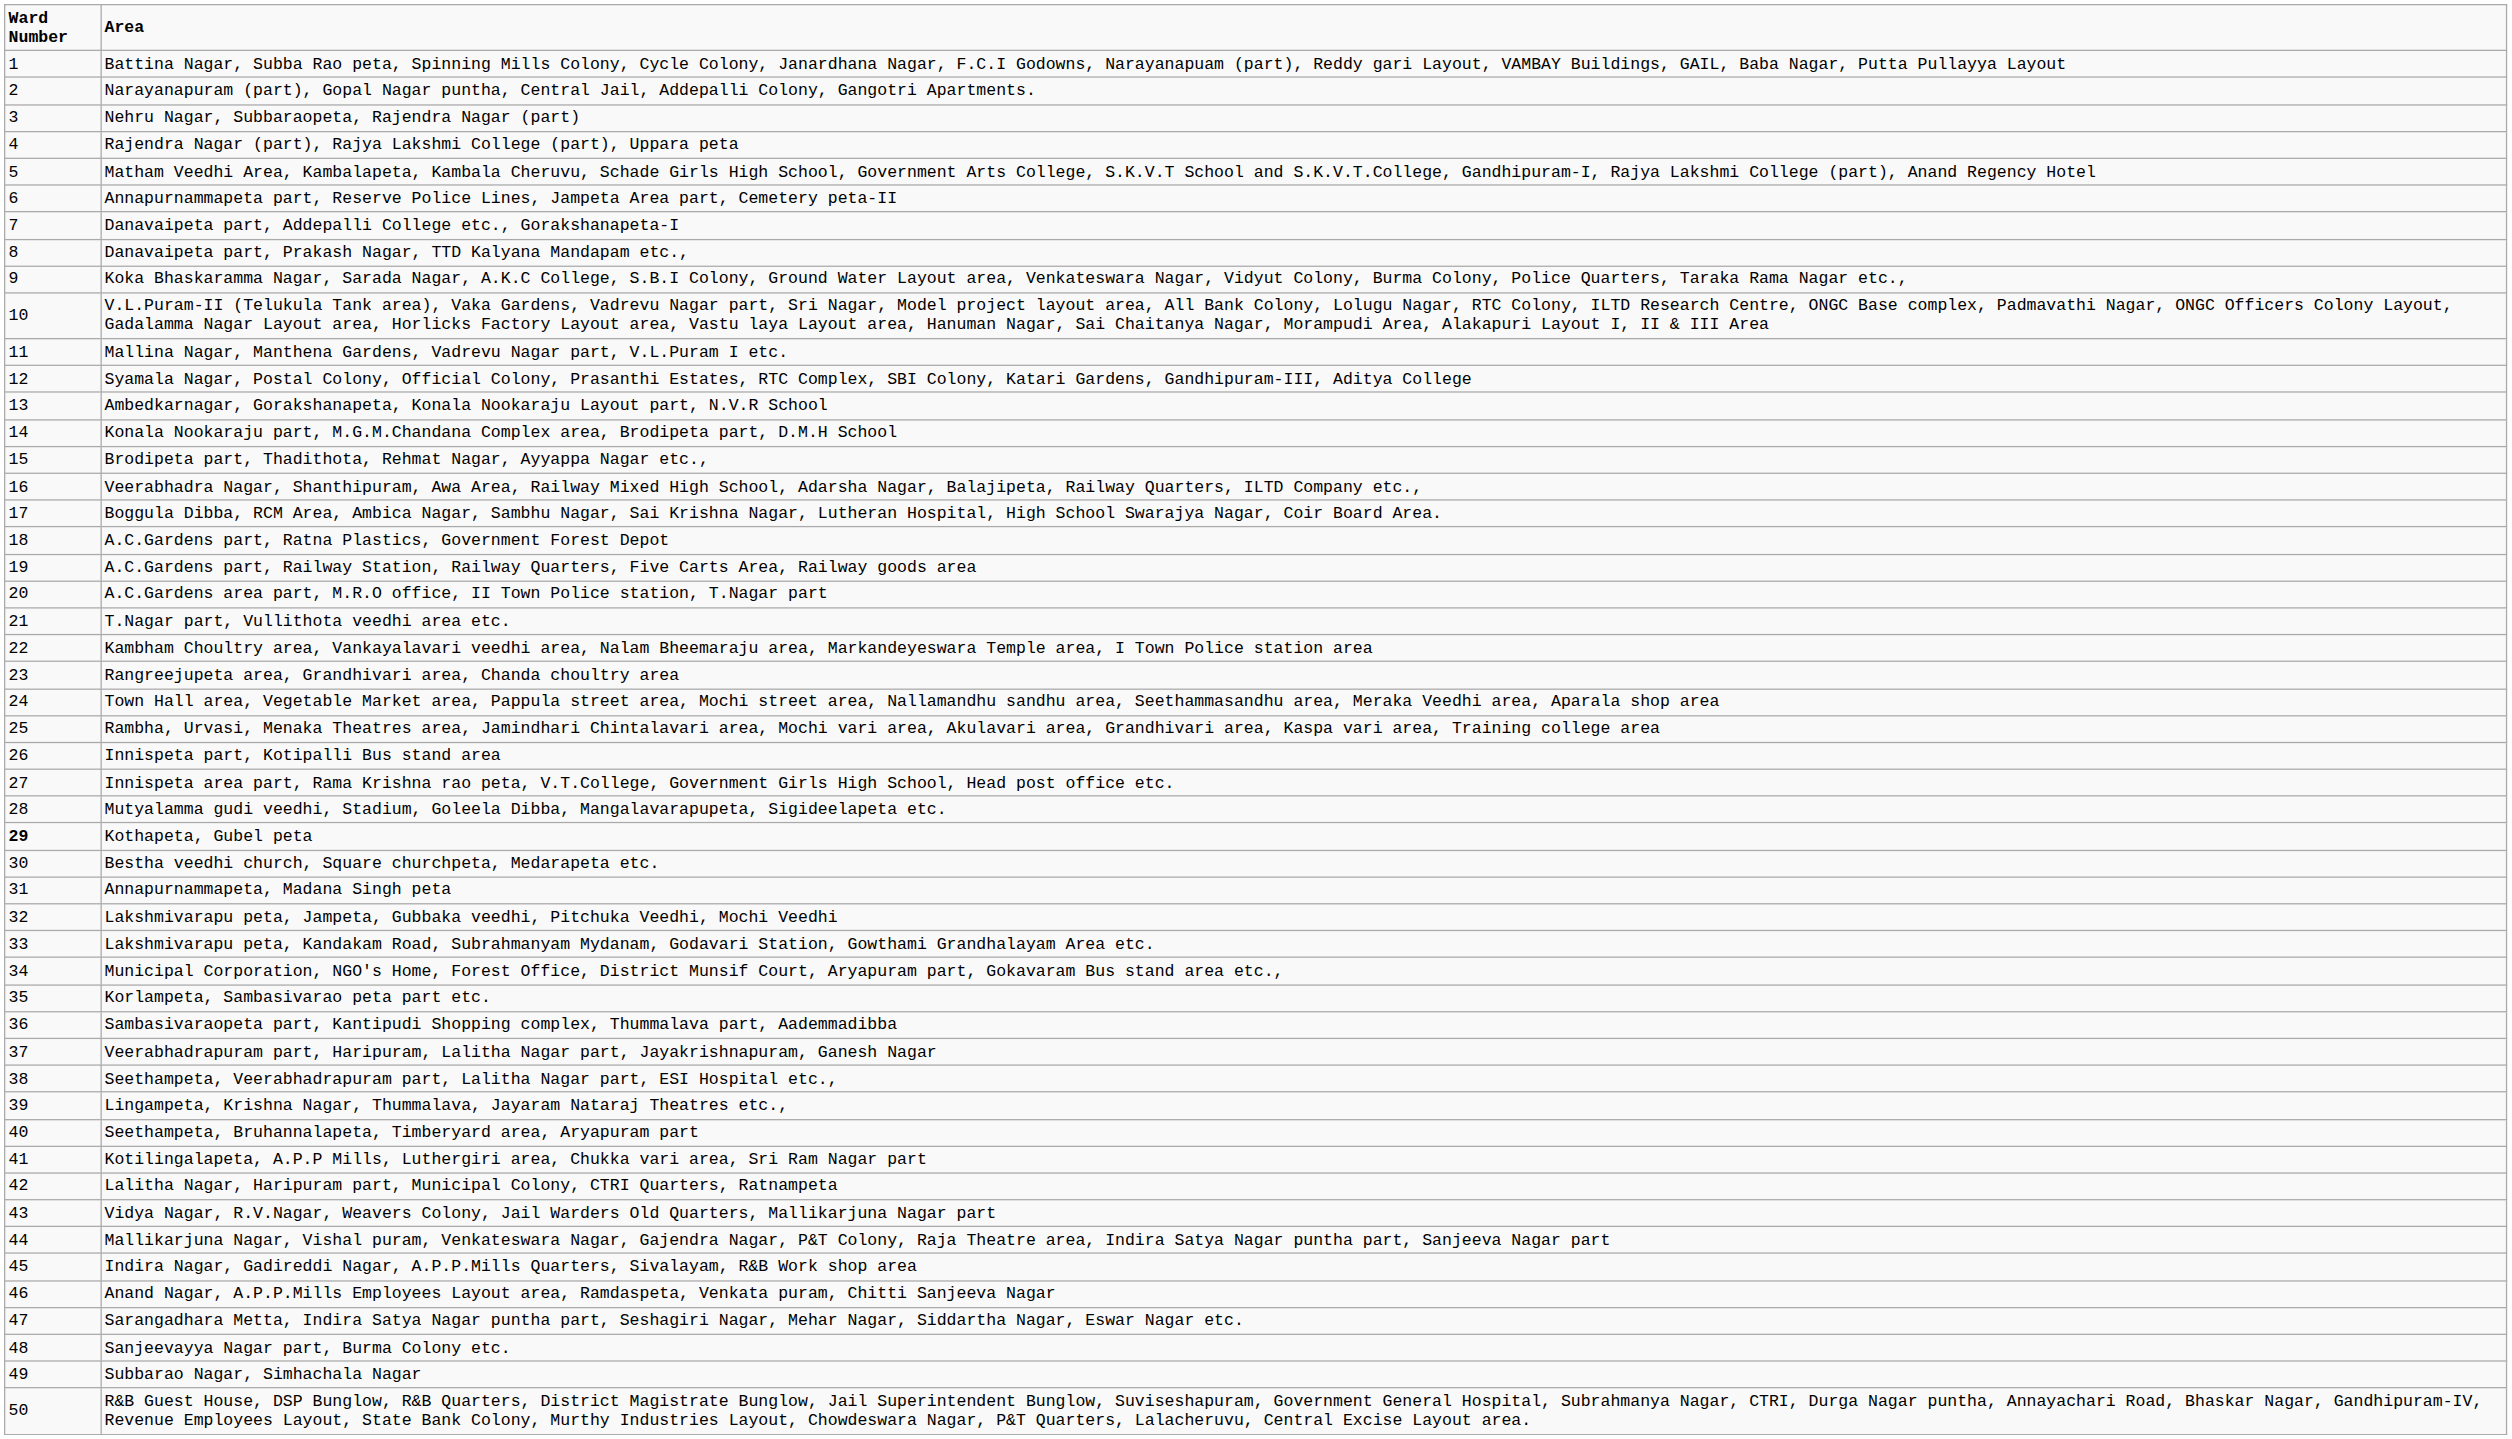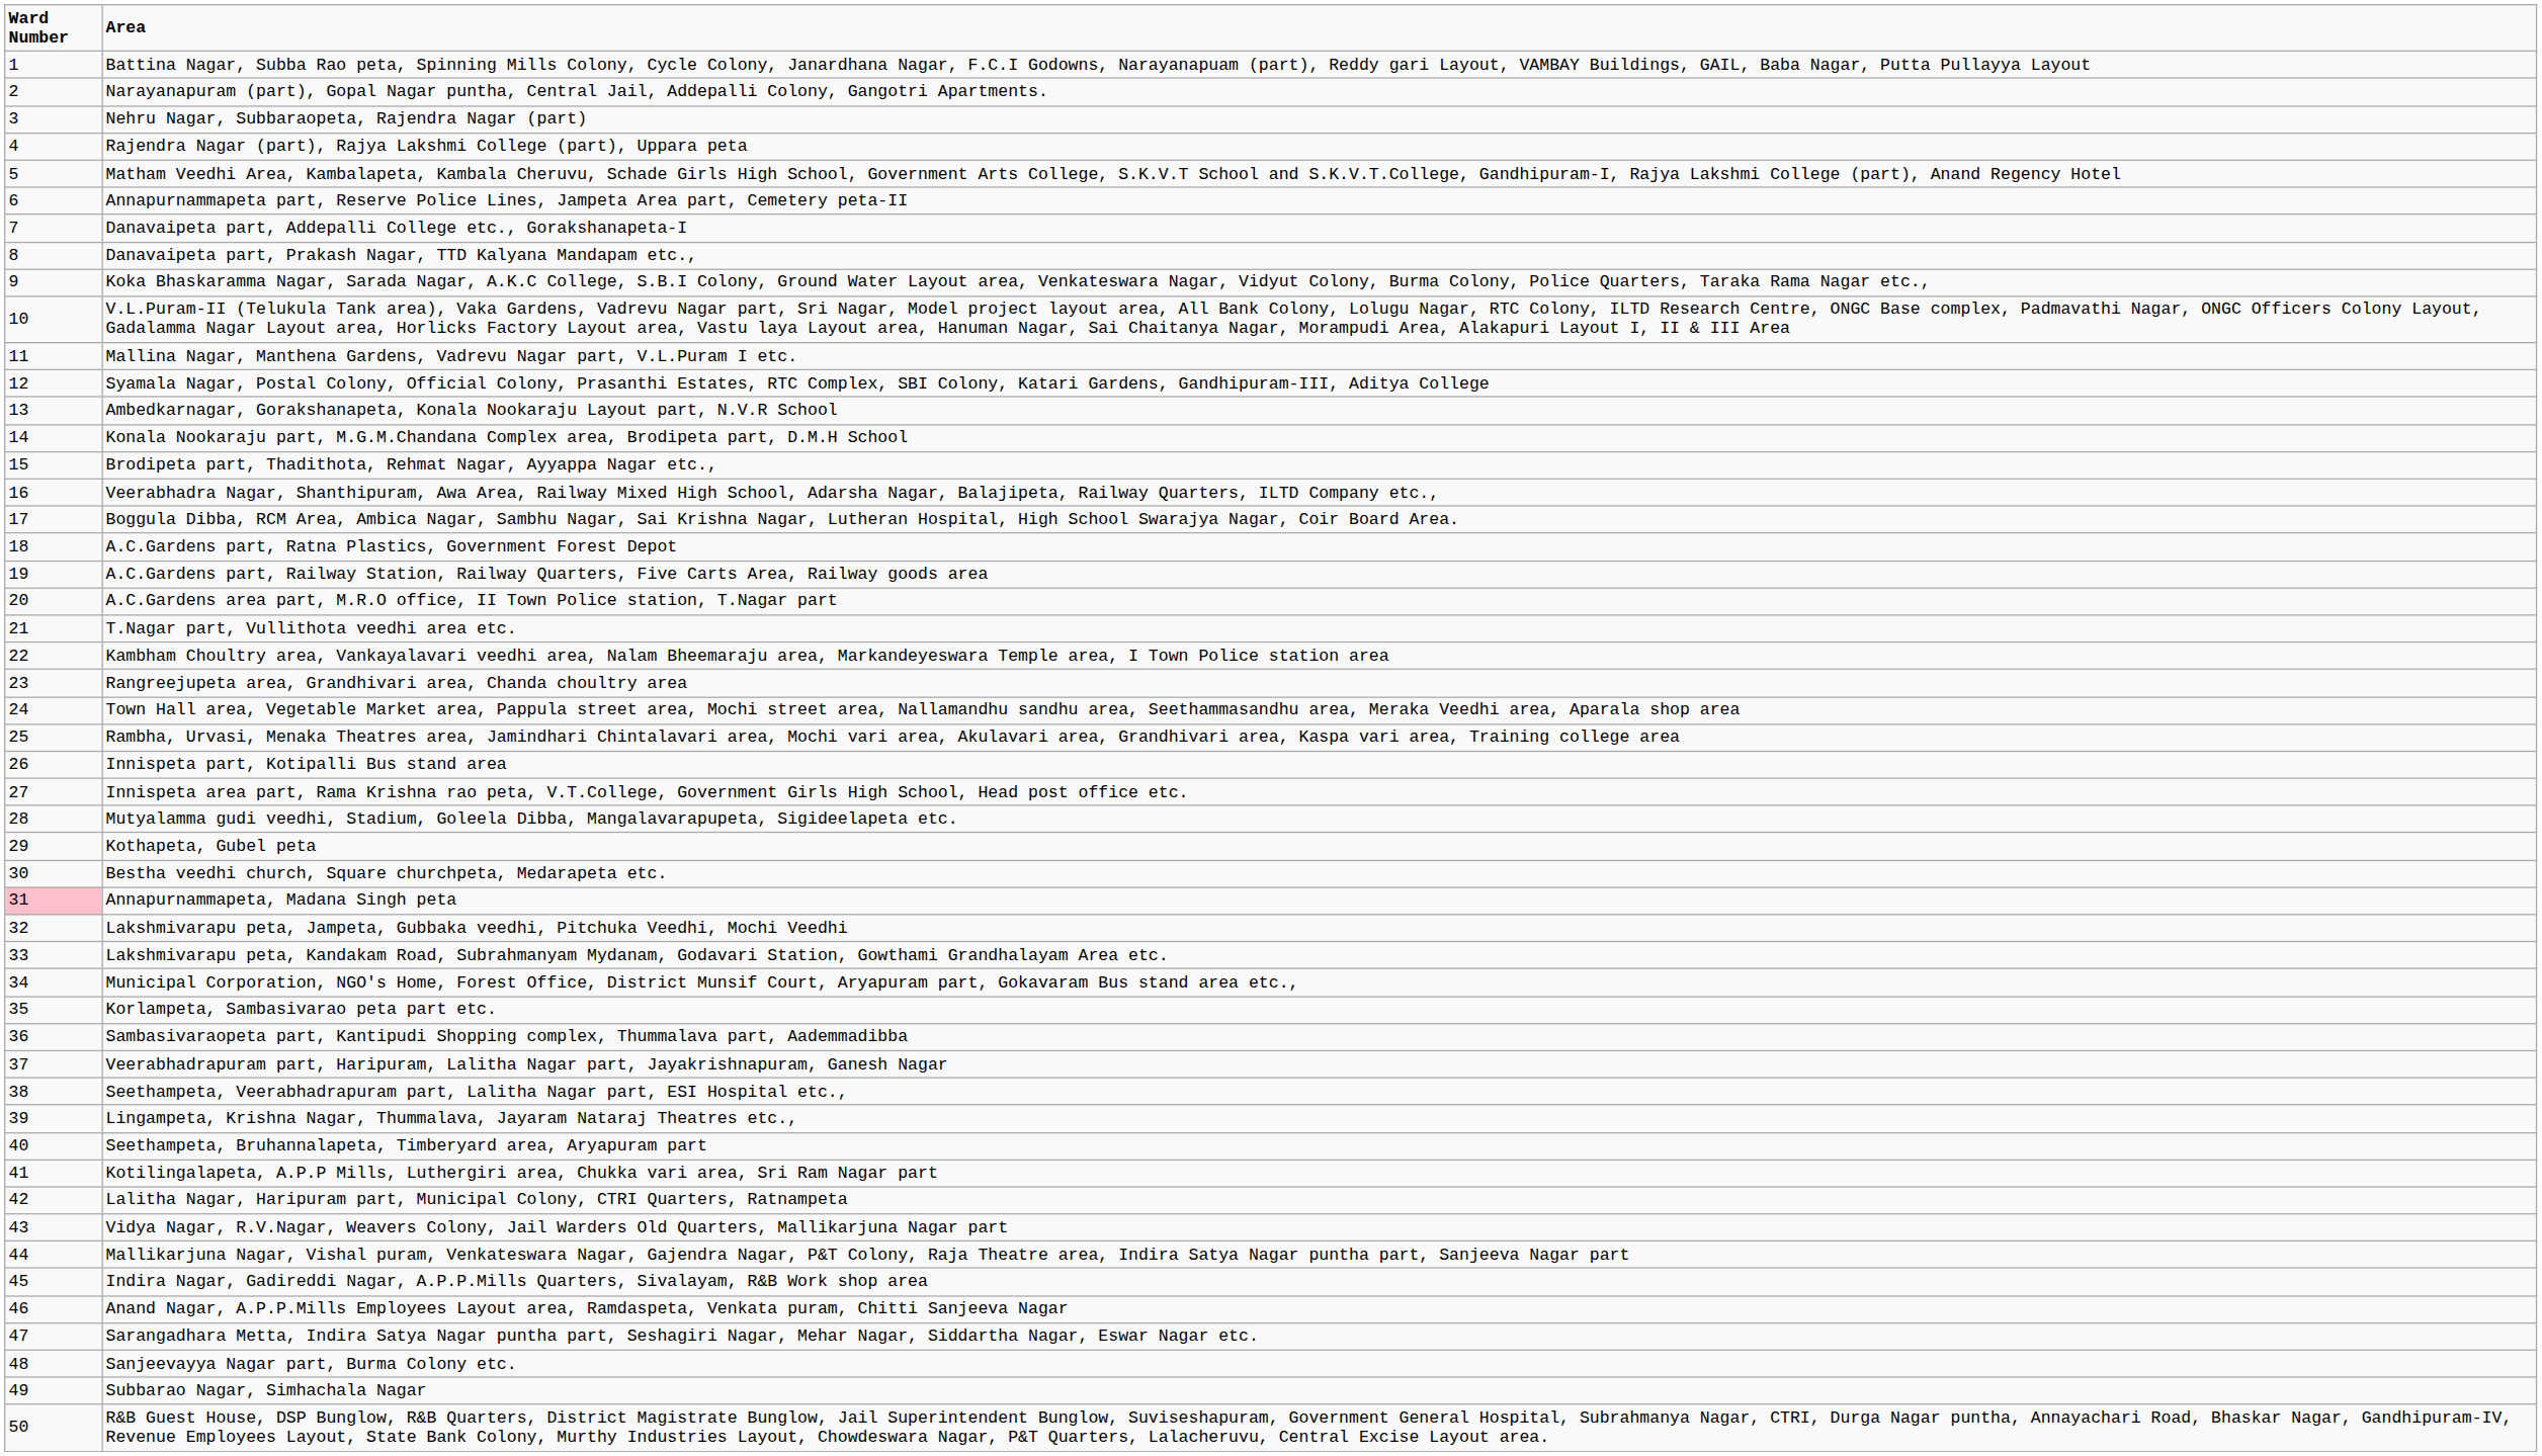Kothapeta, Gubel peta | Ward Number: bold -> normal
Annapurnammapeta, Madana Singh peta | Ward Number: no background -> pink background
